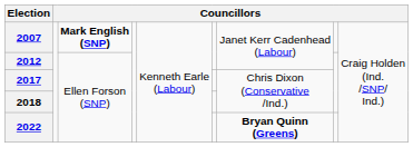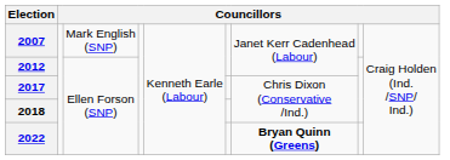2007 | column 3: bold -> normal
